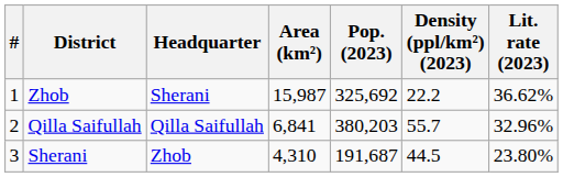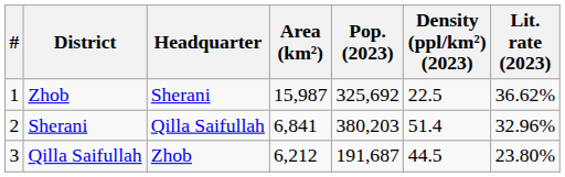row 2 | Density (ppl/km²) (2023): 22.2 -> 22.5
row 3 | District: Qilla Saifullah -> Sherani
row 3 | Density (ppl/km²) (2023): 55.7 -> 51.4
row 4 | District: Sherani -> Qilla Saifullah
row 4 | Area (km²): 4,310 -> 6,212
